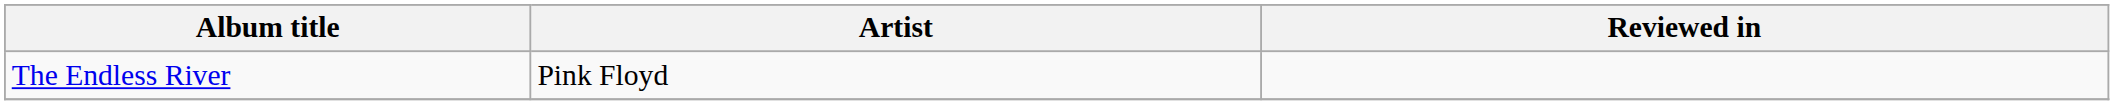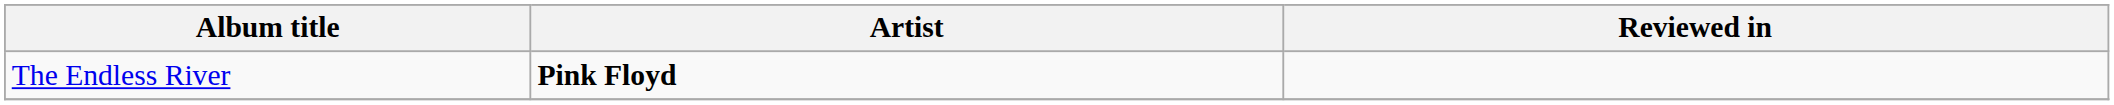The Endless River | Artist: normal -> bold
